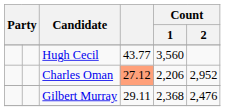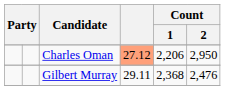- row: Hugh Cecil | 43.77 | 3,560
Charles Oman | Count / 2: 2,952 -> 2,950
